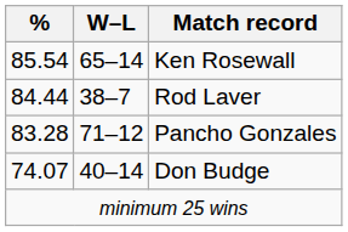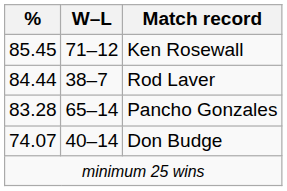Ken Rosewall | %: 85.54 -> 85.45
Ken Rosewall | W–L: 65–14 -> 71–12
Pancho Gonzales | W–L: 71–12 -> 65–14
